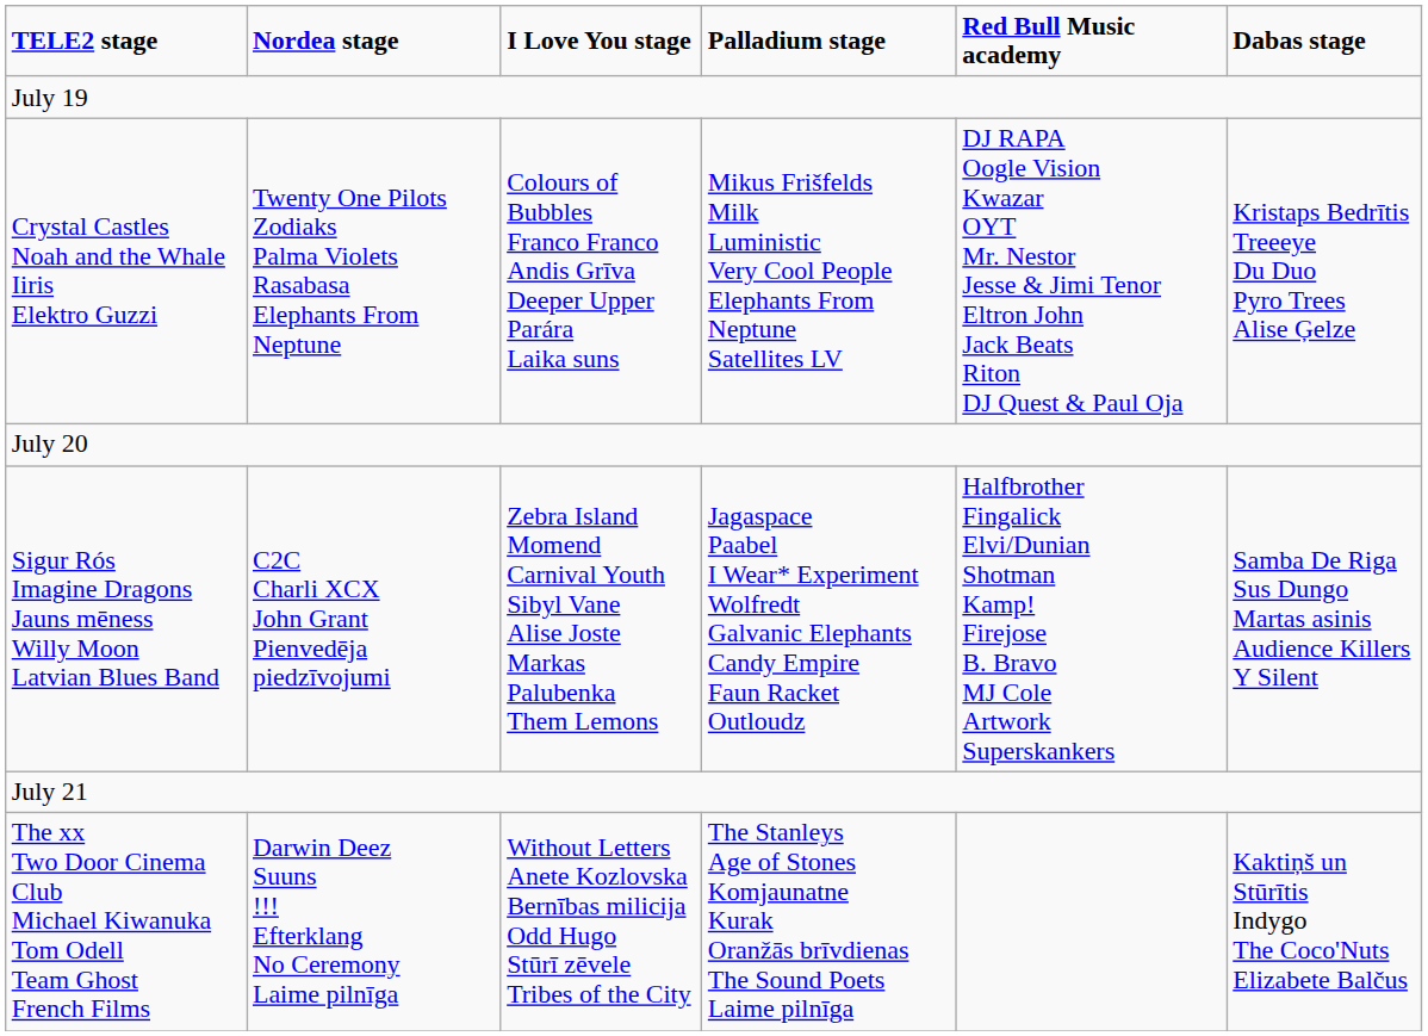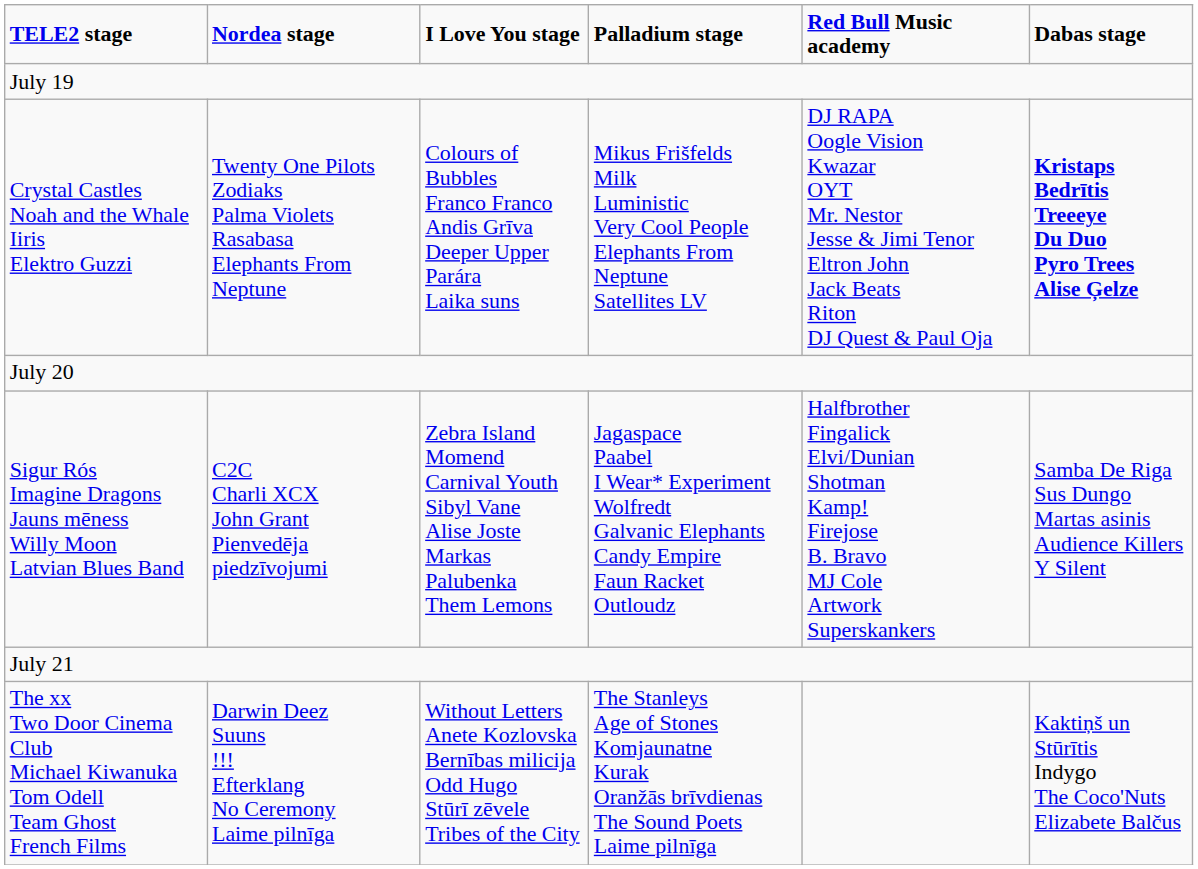Crystal Castles Noah and the Whale Iiris Elektro Guzzi | Dabas stage: normal -> bold
